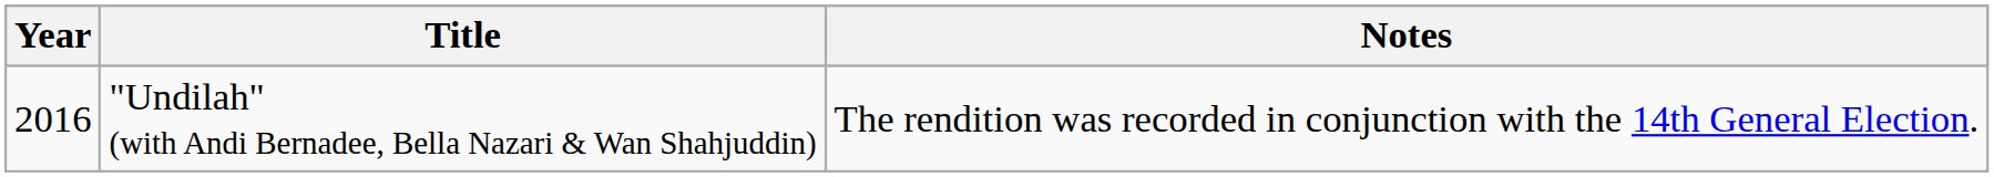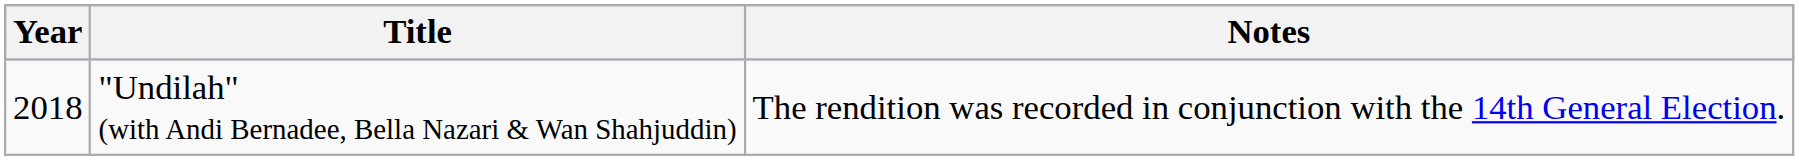row 2 | Year: 2016 -> 2018
